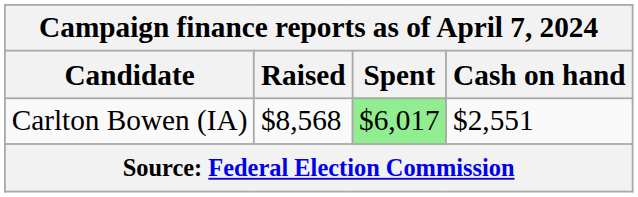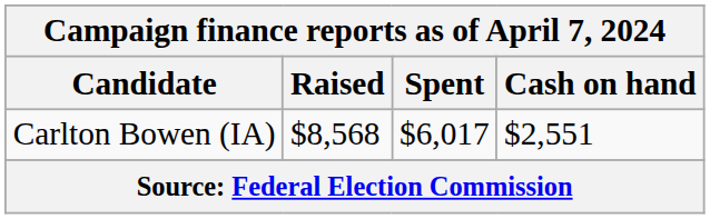Carlton Bowen (IA) | Spent: lightgreen background -> no background
